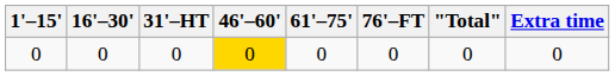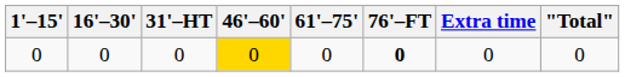columns swapped: Extra time <-> "Total"
row 2 | 76'–FT: normal -> bold
